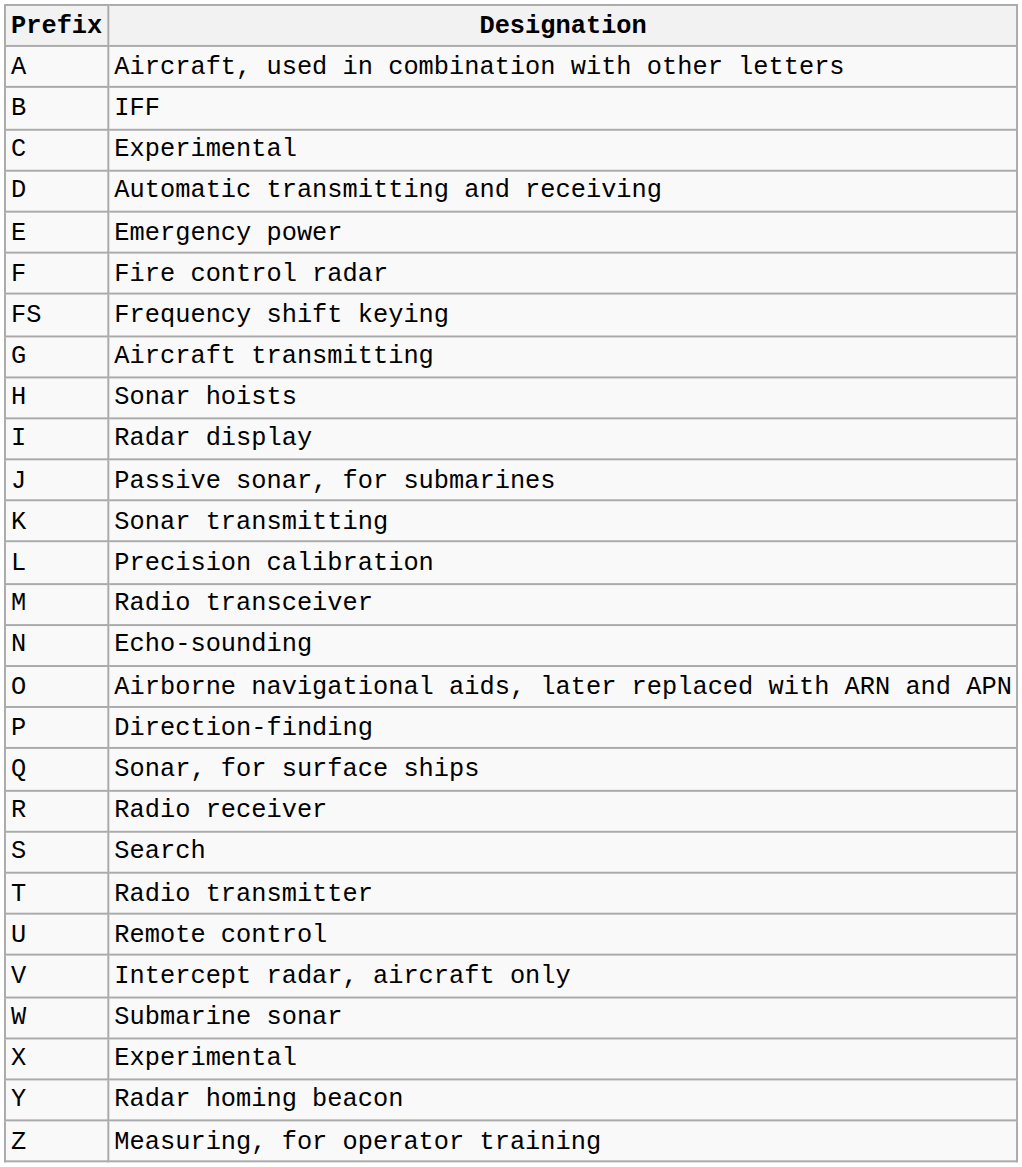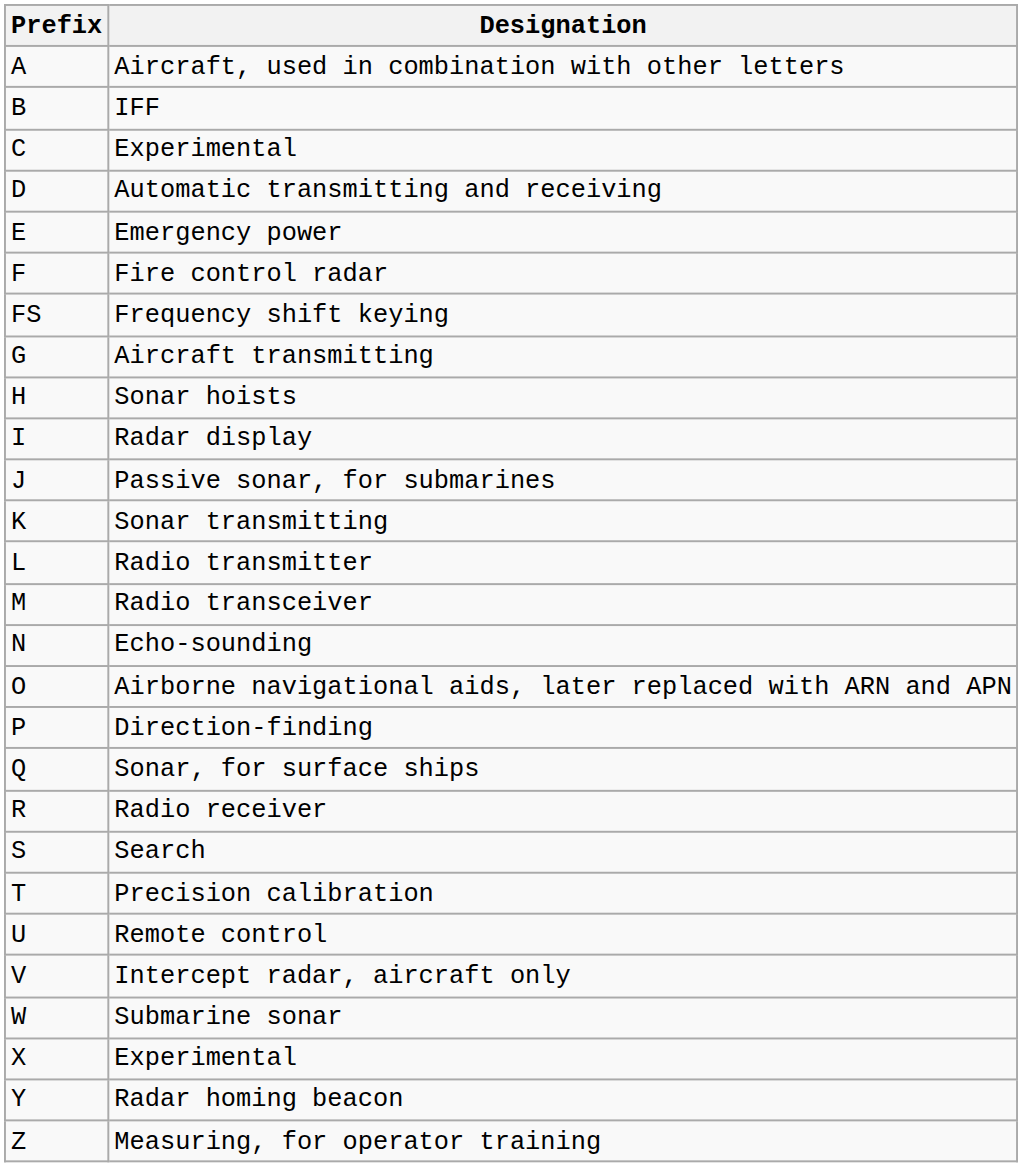row 14 | Designation: Precision calibration -> Radio transmitter
row 22 | Designation: Radio transmitter -> Precision calibration
